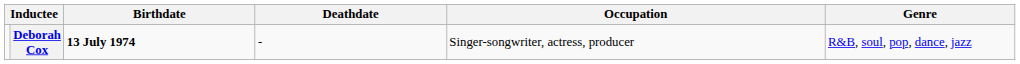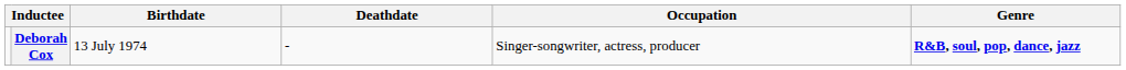Deborah Cox | Birthdate: bold -> normal
Deborah Cox | Genre: normal -> bold
